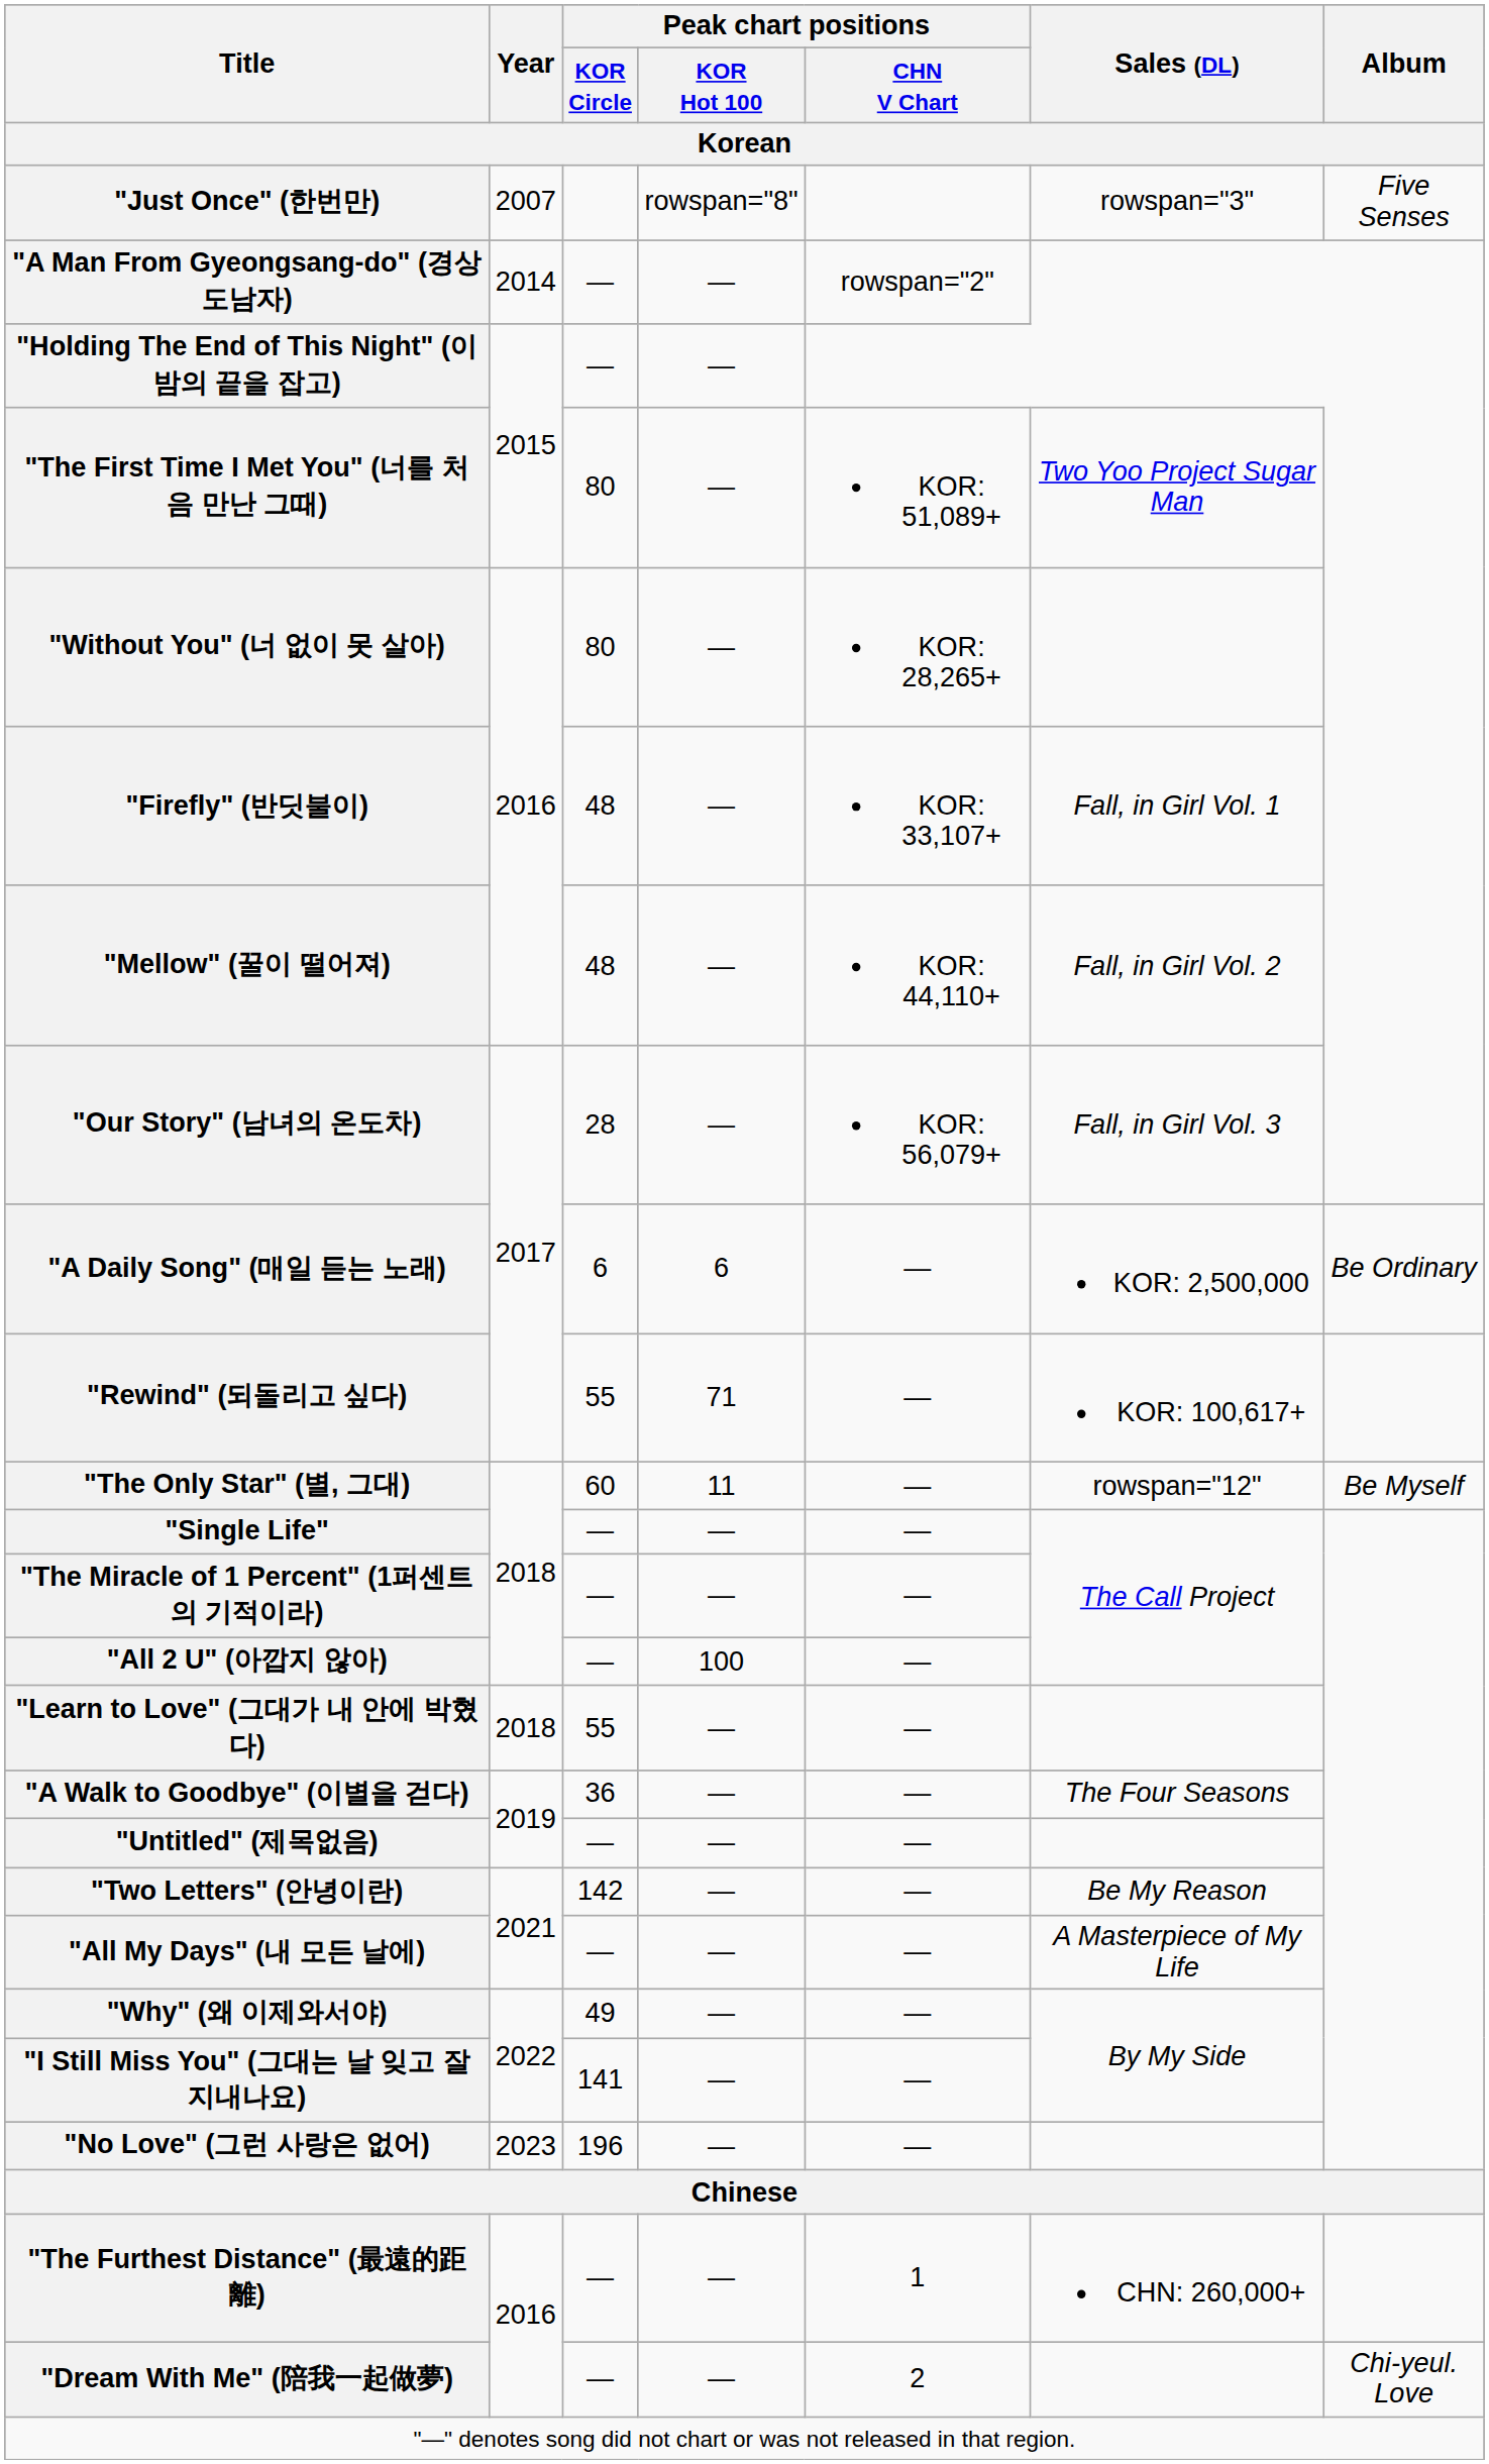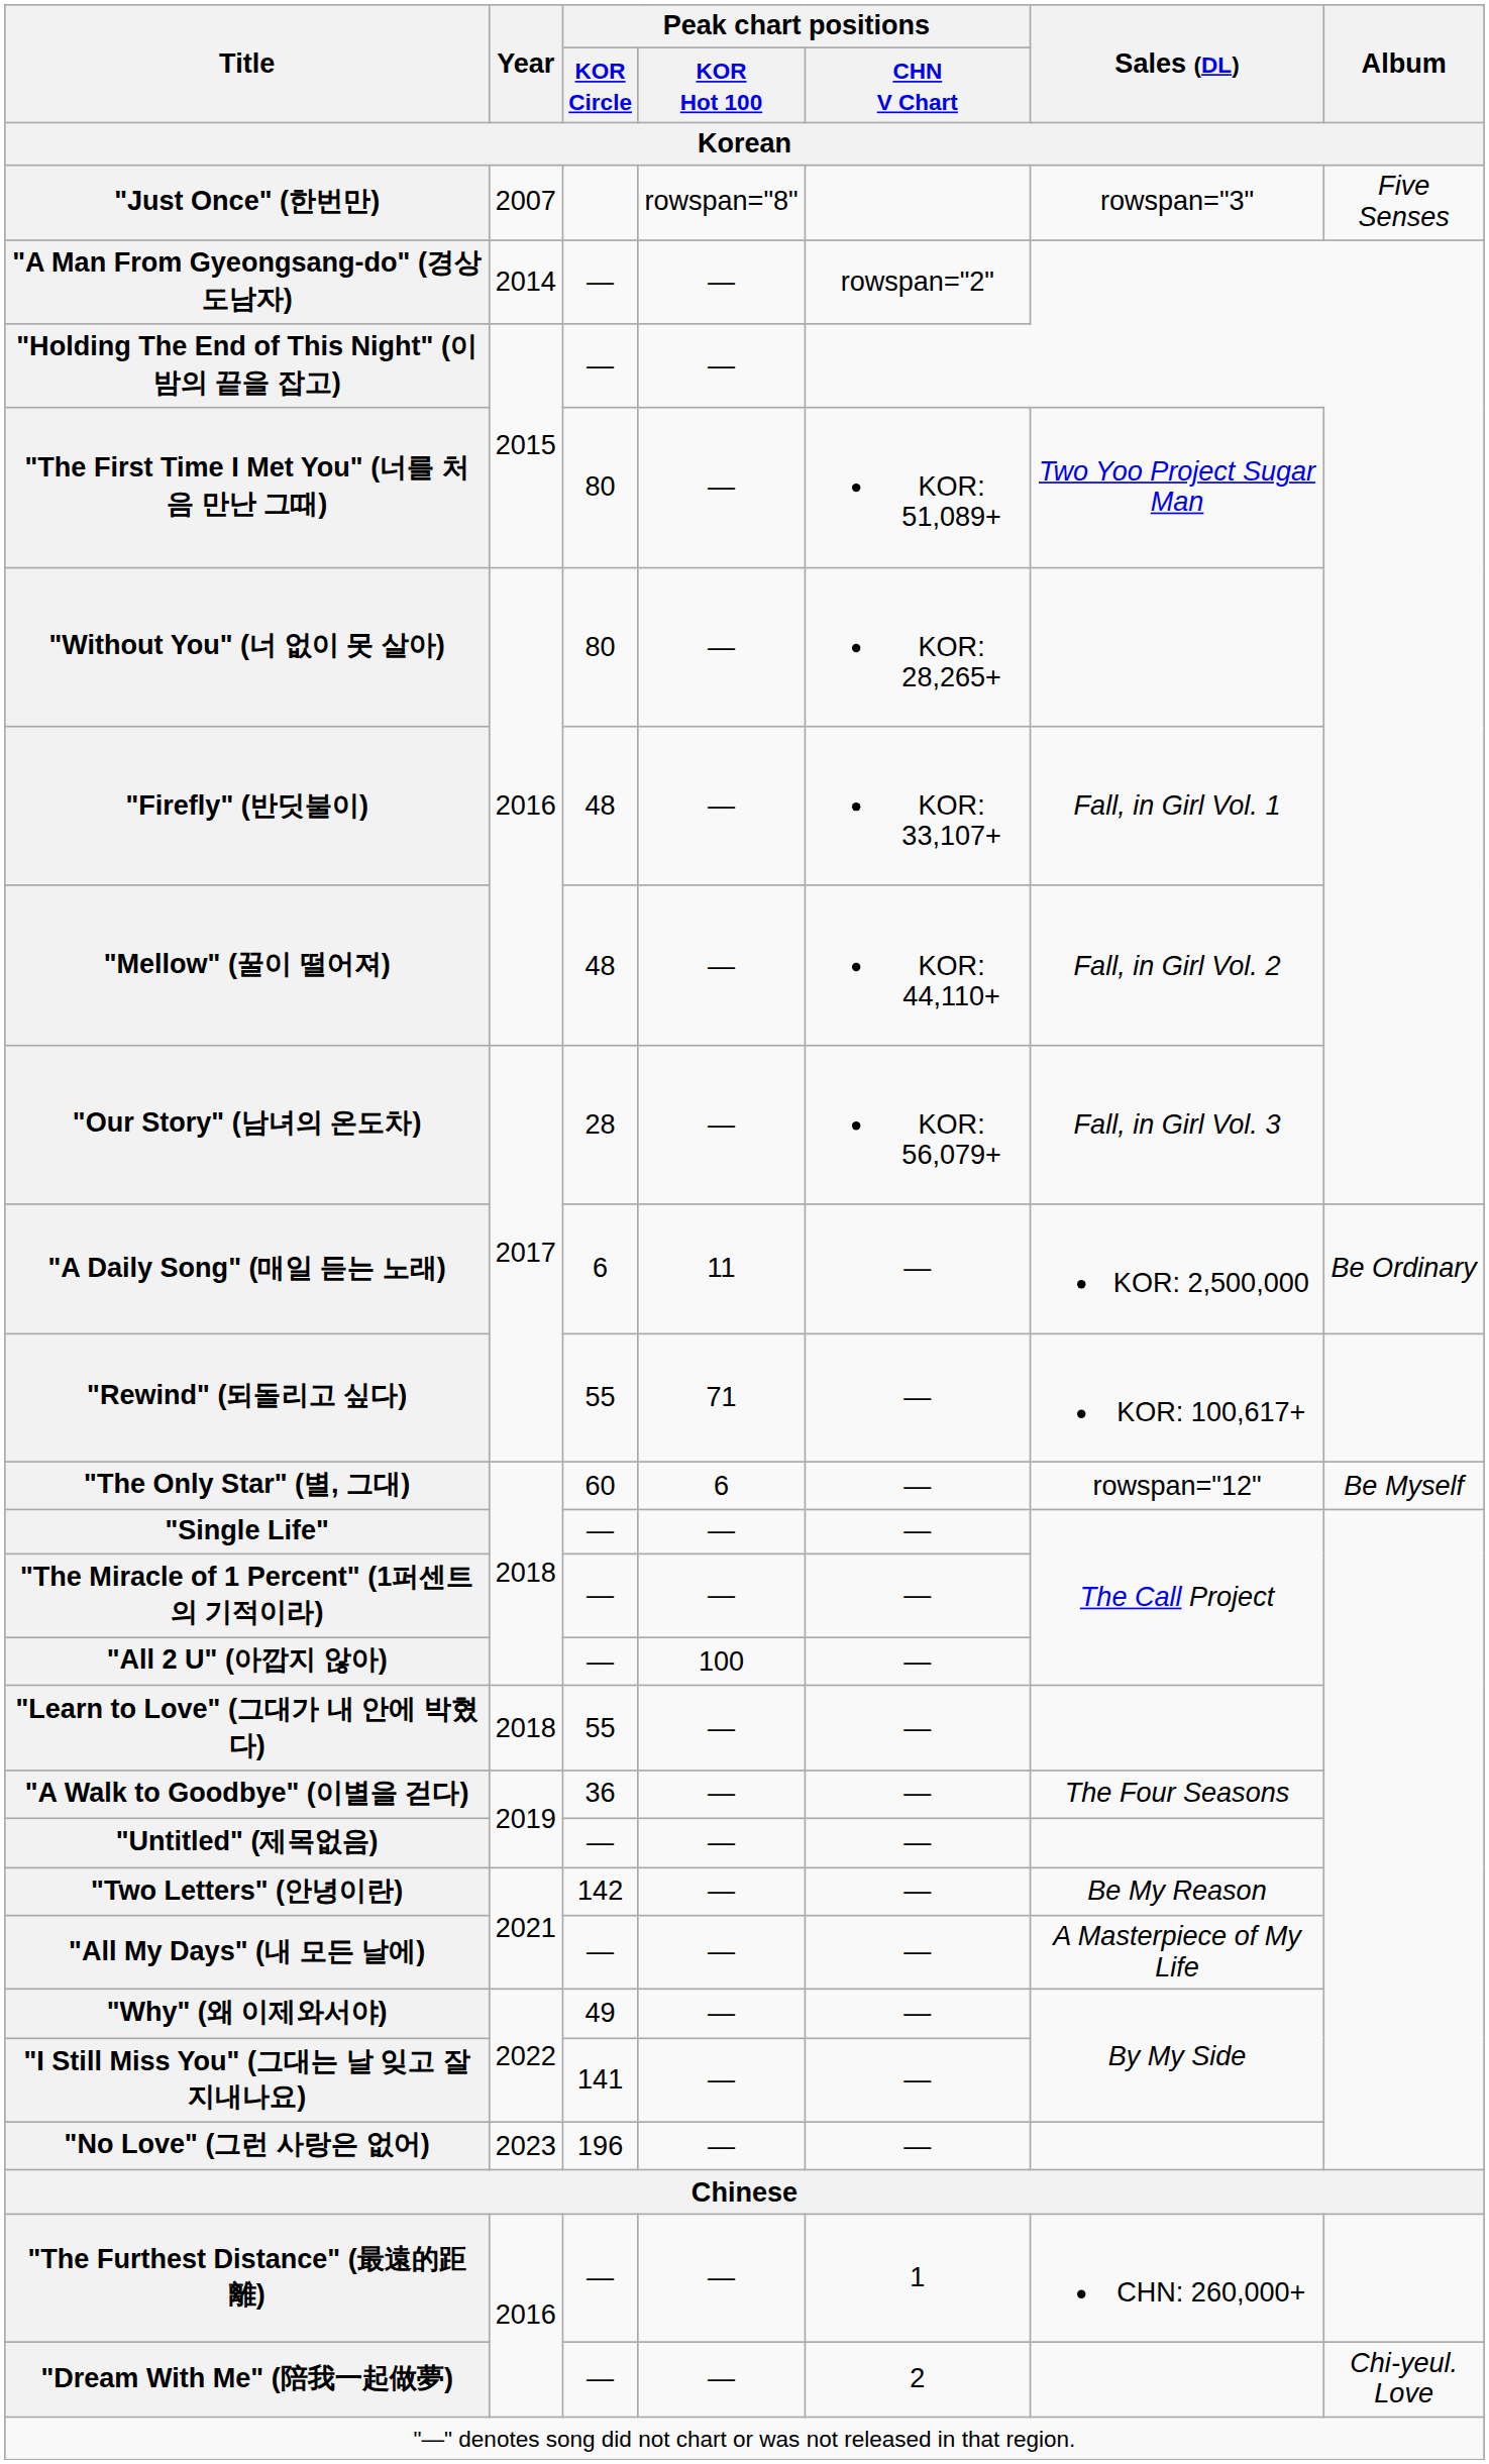"A Daily Song" (매일 듣는 노래) | Peak chart positions / KOR Hot 100: 6 -> 11
"The Only Star" (별, 그대) | Peak chart positions / KOR Hot 100: 11 -> 6
